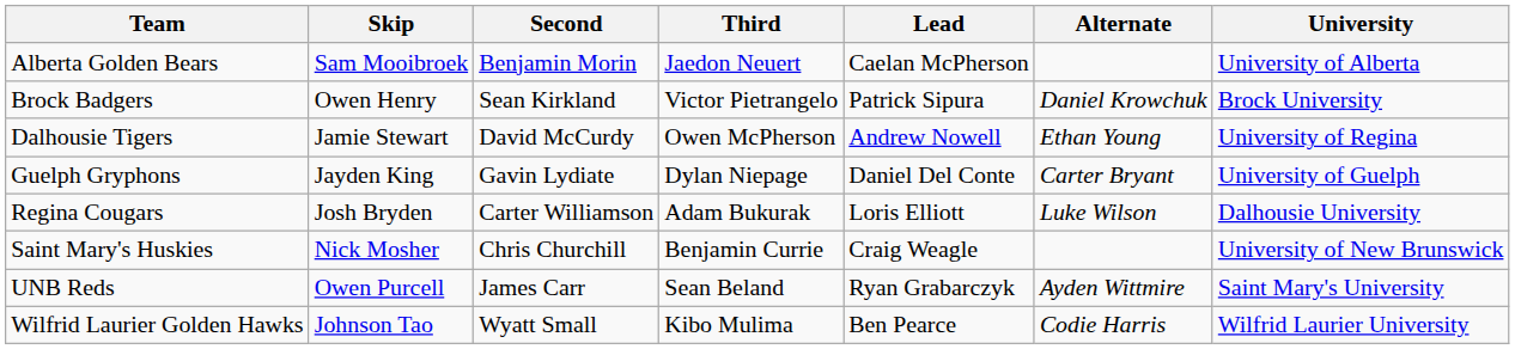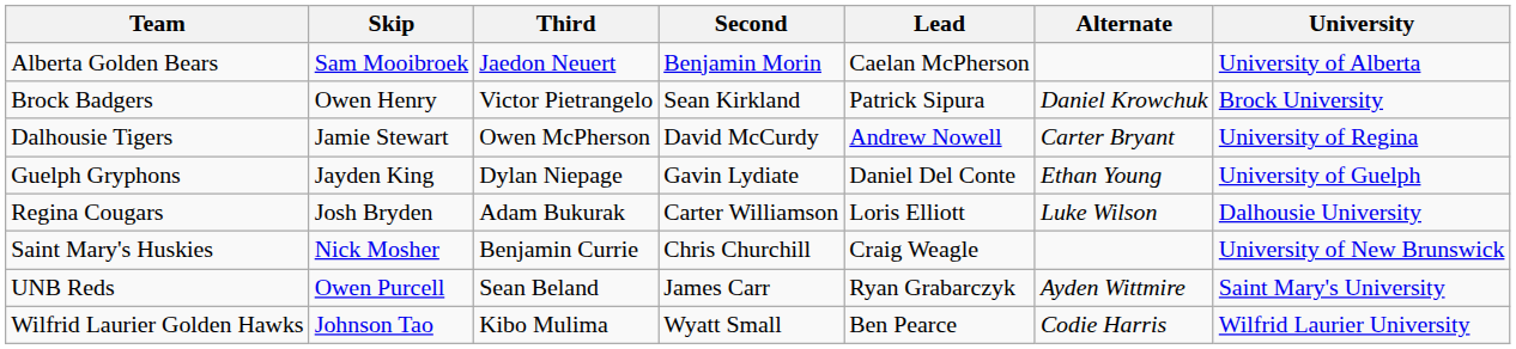columns swapped: Third <-> Second
Dalhousie Tigers | Alternate: Ethan Young -> Carter Bryant
Guelph Gryphons | Alternate: Carter Bryant -> Ethan Young
